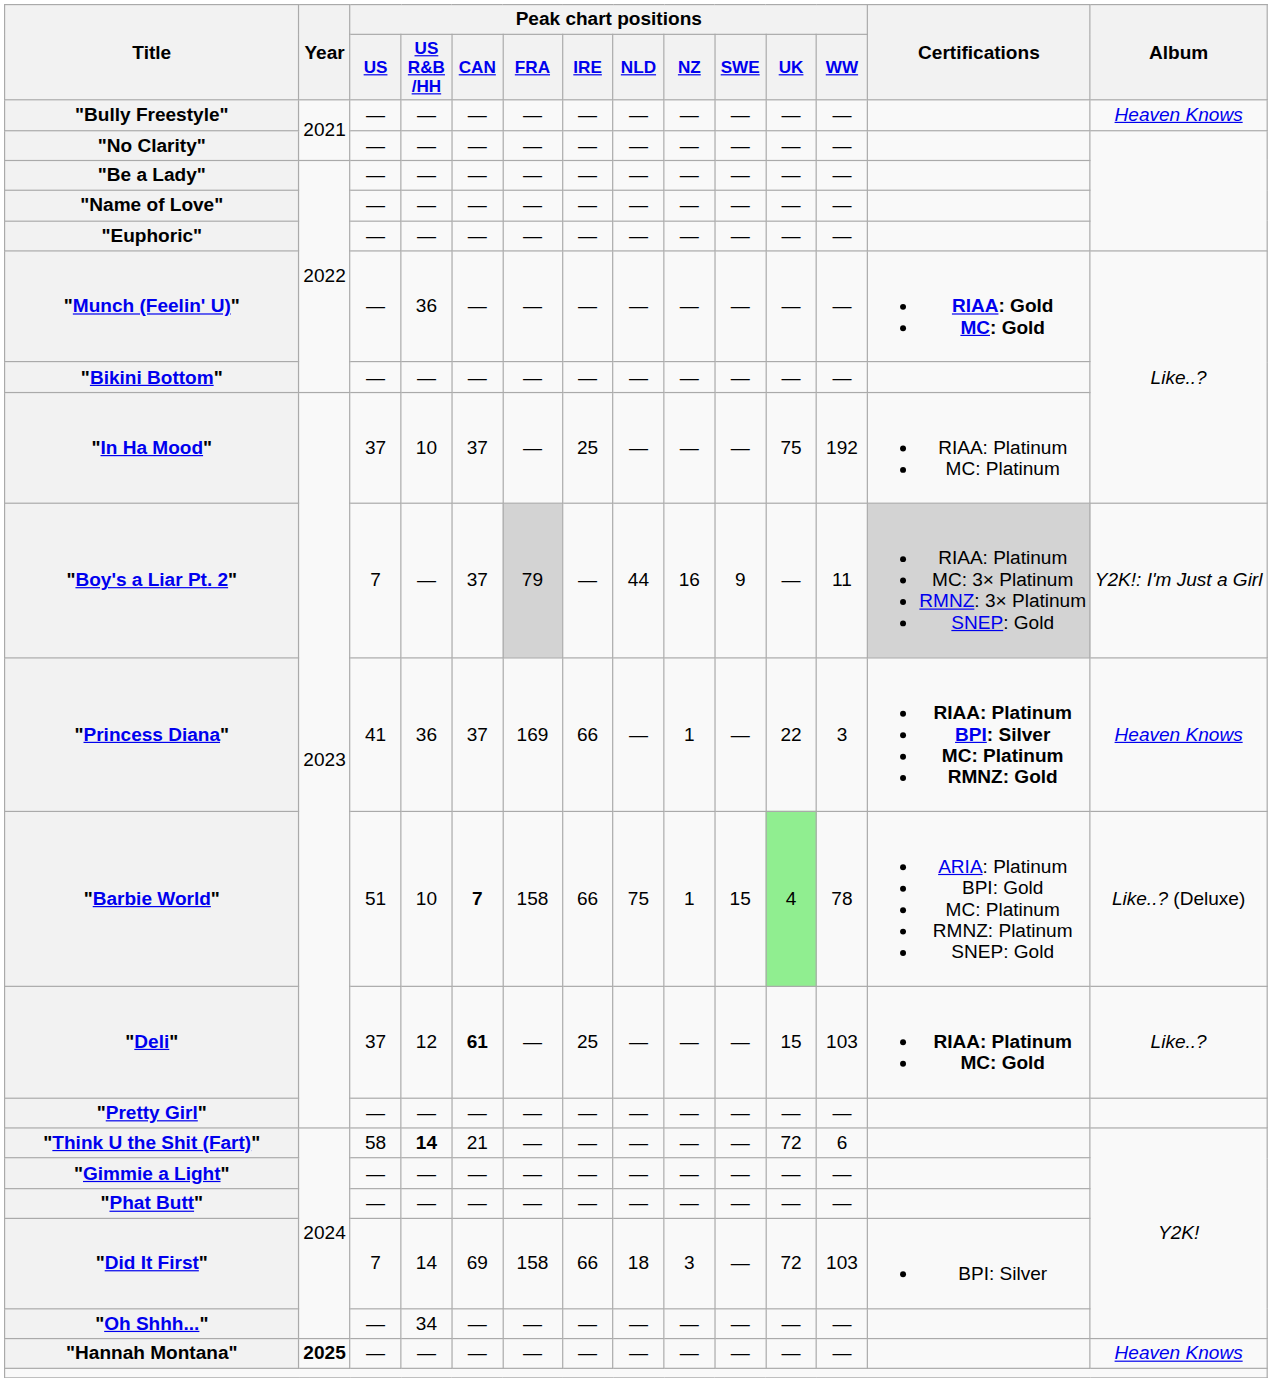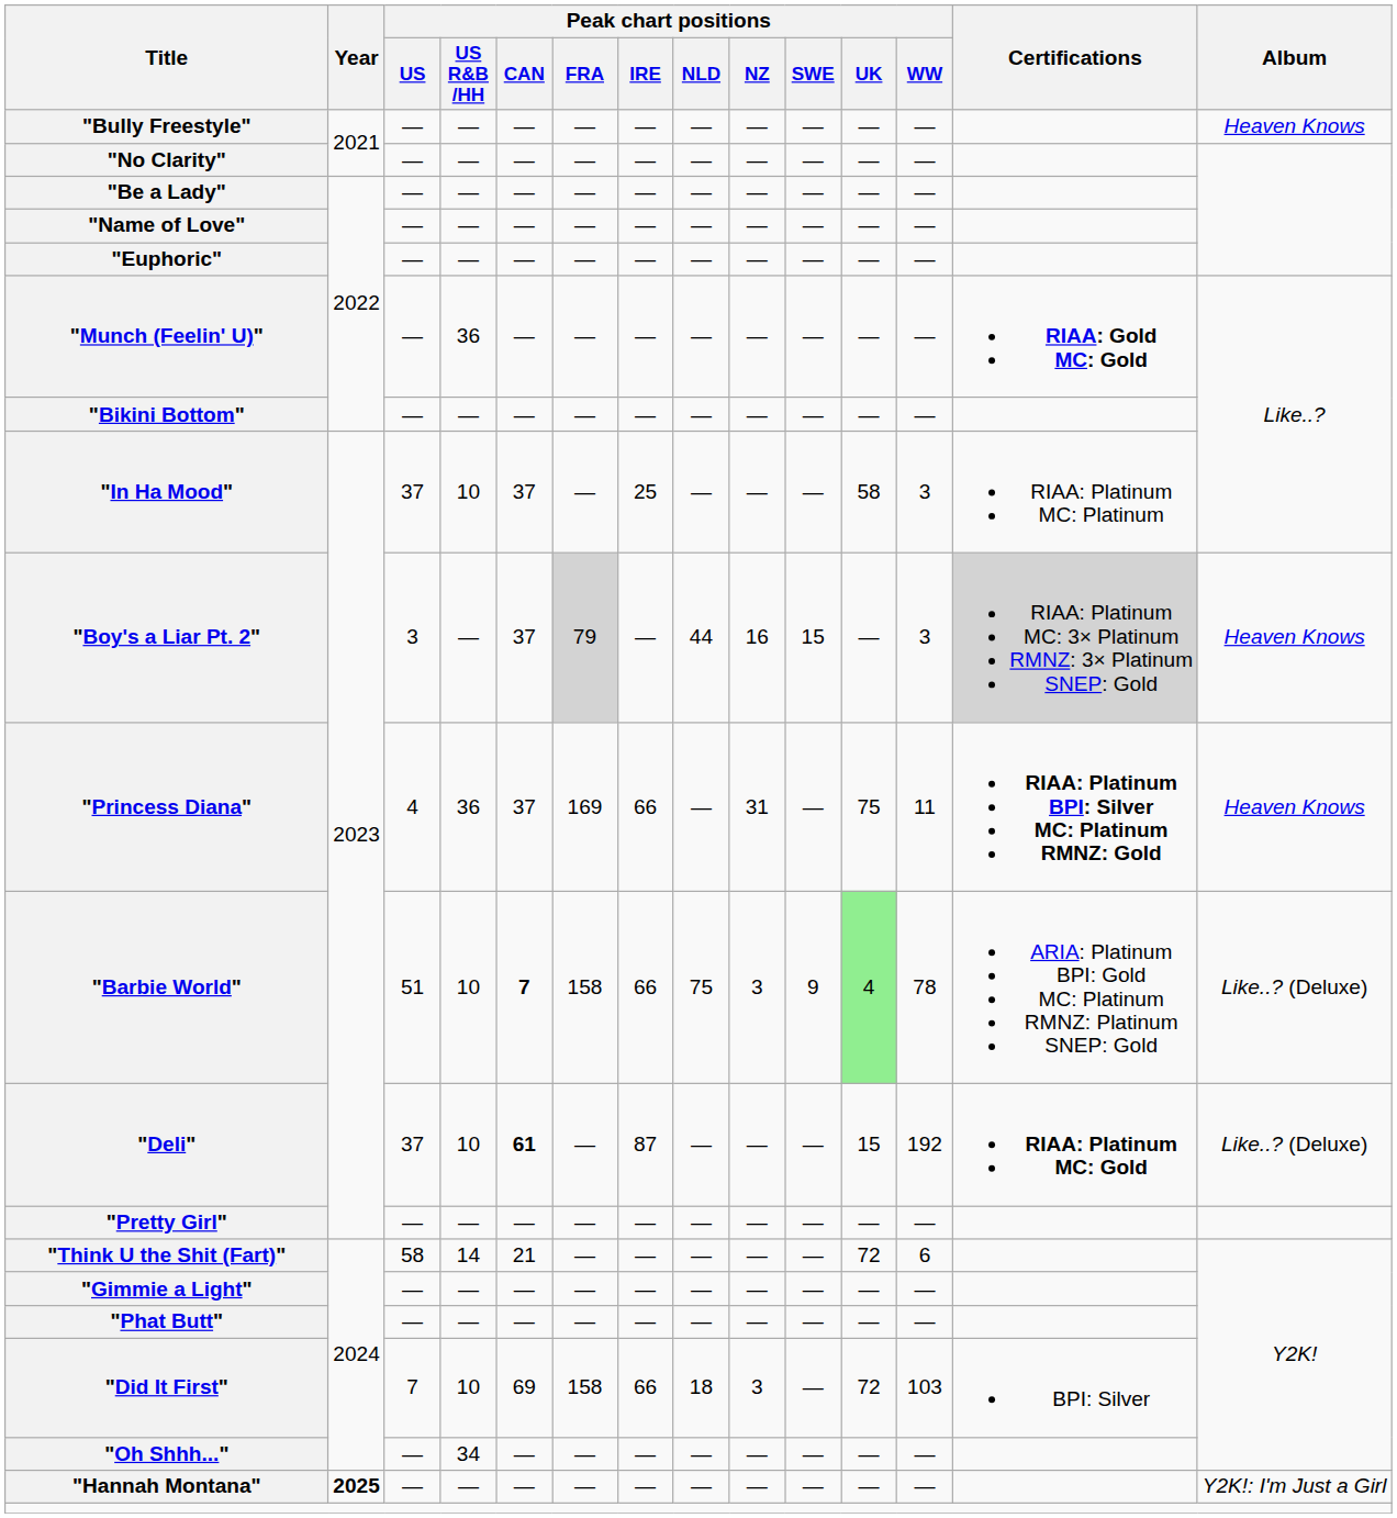"In Ha Mood" | Peak chart positions / UK: 75 -> 58
"In Ha Mood" | Peak chart positions / WW: 192 -> 3
"Boy's a Liar Pt. 2" | Peak chart positions / US: 7 -> 3
"Boy's a Liar Pt. 2" | Peak chart positions / SWE: 9 -> 15
"Boy's a Liar Pt. 2" | Peak chart positions / WW: 11 -> 3
"Boy's a Liar Pt. 2" | Album: Y2K!: I'm Just a Girl -> Heaven Knows
"Princess Diana" | Peak chart positions / US: 41 -> 4
"Princess Diana" | Peak chart positions / NZ: 1 -> 31
"Princess Diana" | Peak chart positions / UK: 22 -> 75
"Princess Diana" | Peak chart positions / WW: 3 -> 11
"Barbie World" | Peak chart positions / NZ: 1 -> 3
"Barbie World" | Peak chart positions / SWE: 15 -> 9
"Deli" | Peak chart positions / US R&B /HH: 12 -> 10
"Deli" | Peak chart positions / IRE: 25 -> 87
"Deli" | Peak chart positions / WW: 103 -> 192
"Deli" | Album: Like..? -> Like..? (Deluxe)
"Think U the Shit (Fart)" | Peak chart positions / US R&B /HH: bold -> normal
"Did It First" | Peak chart positions / US R&B /HH: 14 -> 10
"Hannah Montana" | Album: Heaven Knows -> Y2K!: I'm Just a Girl
